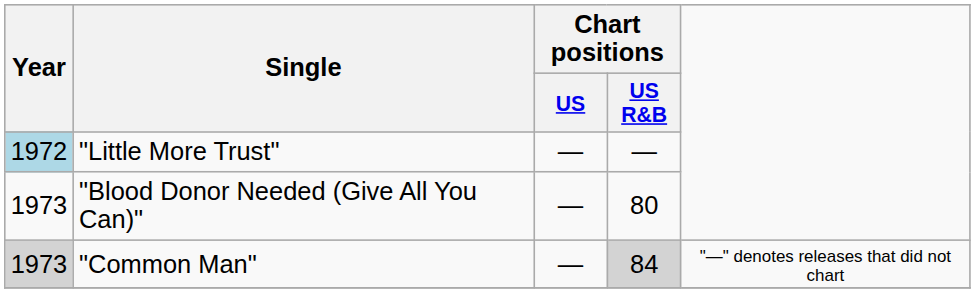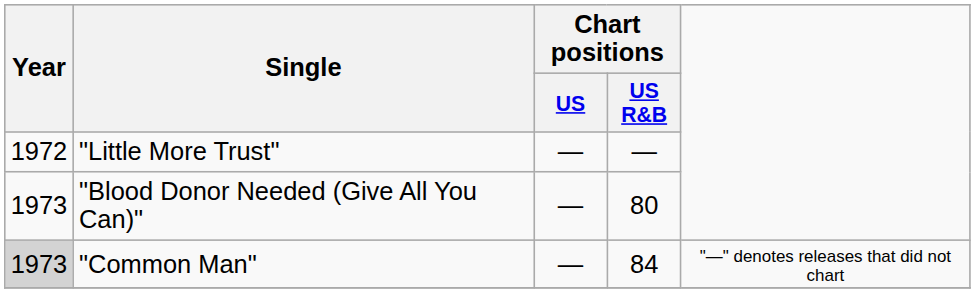"Little More Trust" | Year: lightblue background -> no background
"Common Man" | Chart positions / US R&B: lightgrey background -> no background
